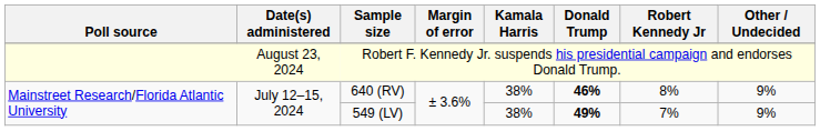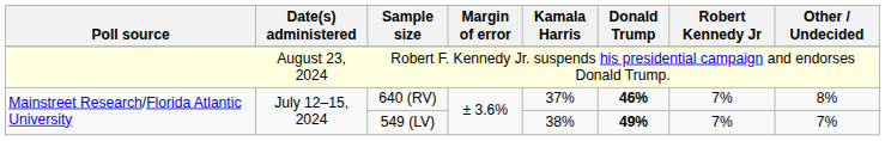640 (RV) | Kamala Harris: 38% -> 37%
640 (RV) | Robert Kennedy Jr: 8% -> 7%
640 (RV) | Other / Undecided: 9% -> 8%
549 (LV) | Other / Undecided: 9% -> 7%
